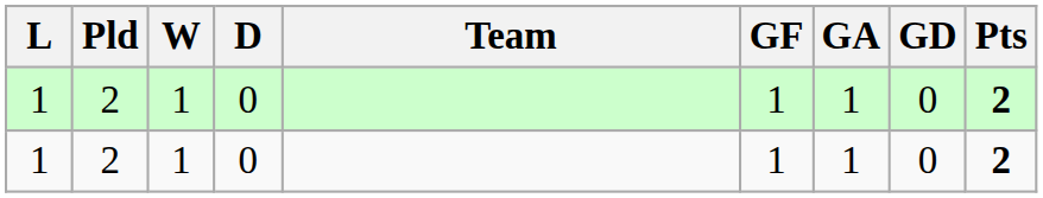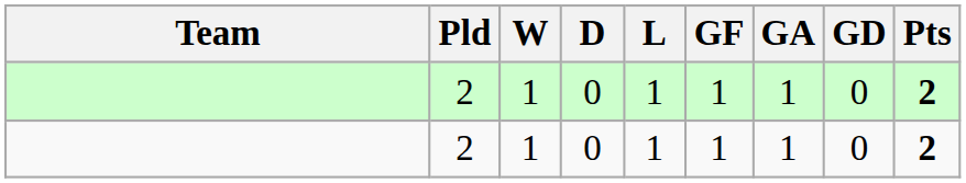columns swapped: Team <-> L
